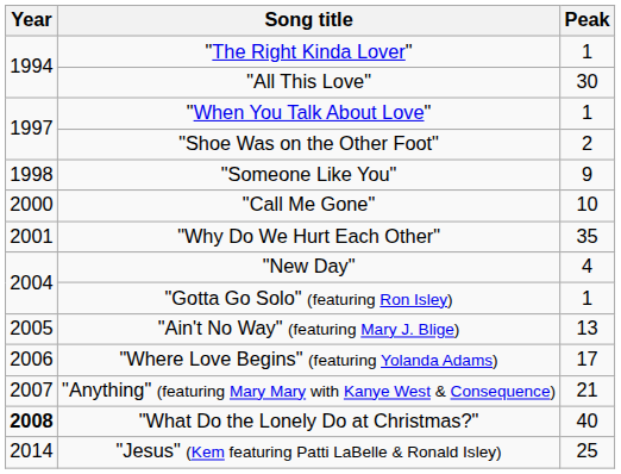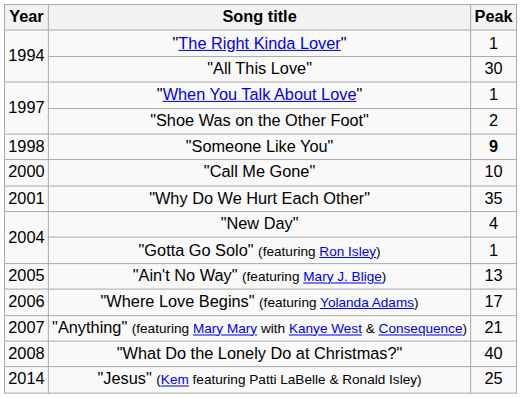"Someone Like You" | Peak: normal -> bold
"What Do the Lonely Do at Christmas?" | Year: bold -> normal
